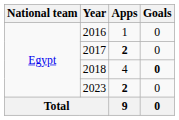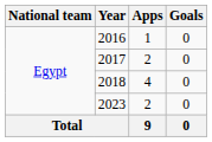2017 | Apps: bold -> normal
2018 | Goals: bold -> normal
2023 | Apps: bold -> normal
